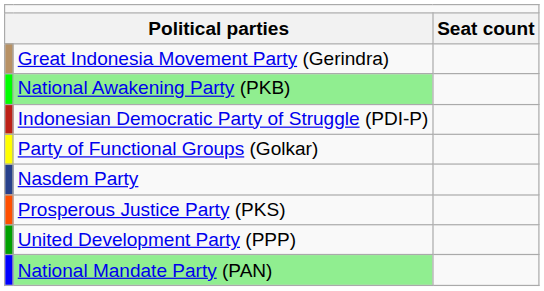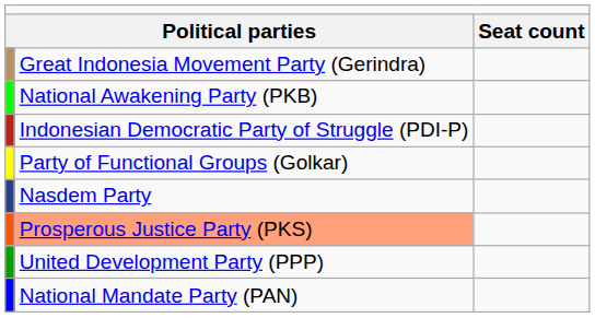National Awakening Party (PKB) | column 2: lightgreen background -> no background
Prosperous Justice Party (PKS) | column 2: no background -> lightsalmon background
National Mandate Party (PAN) | column 2: lightgreen background -> no background
